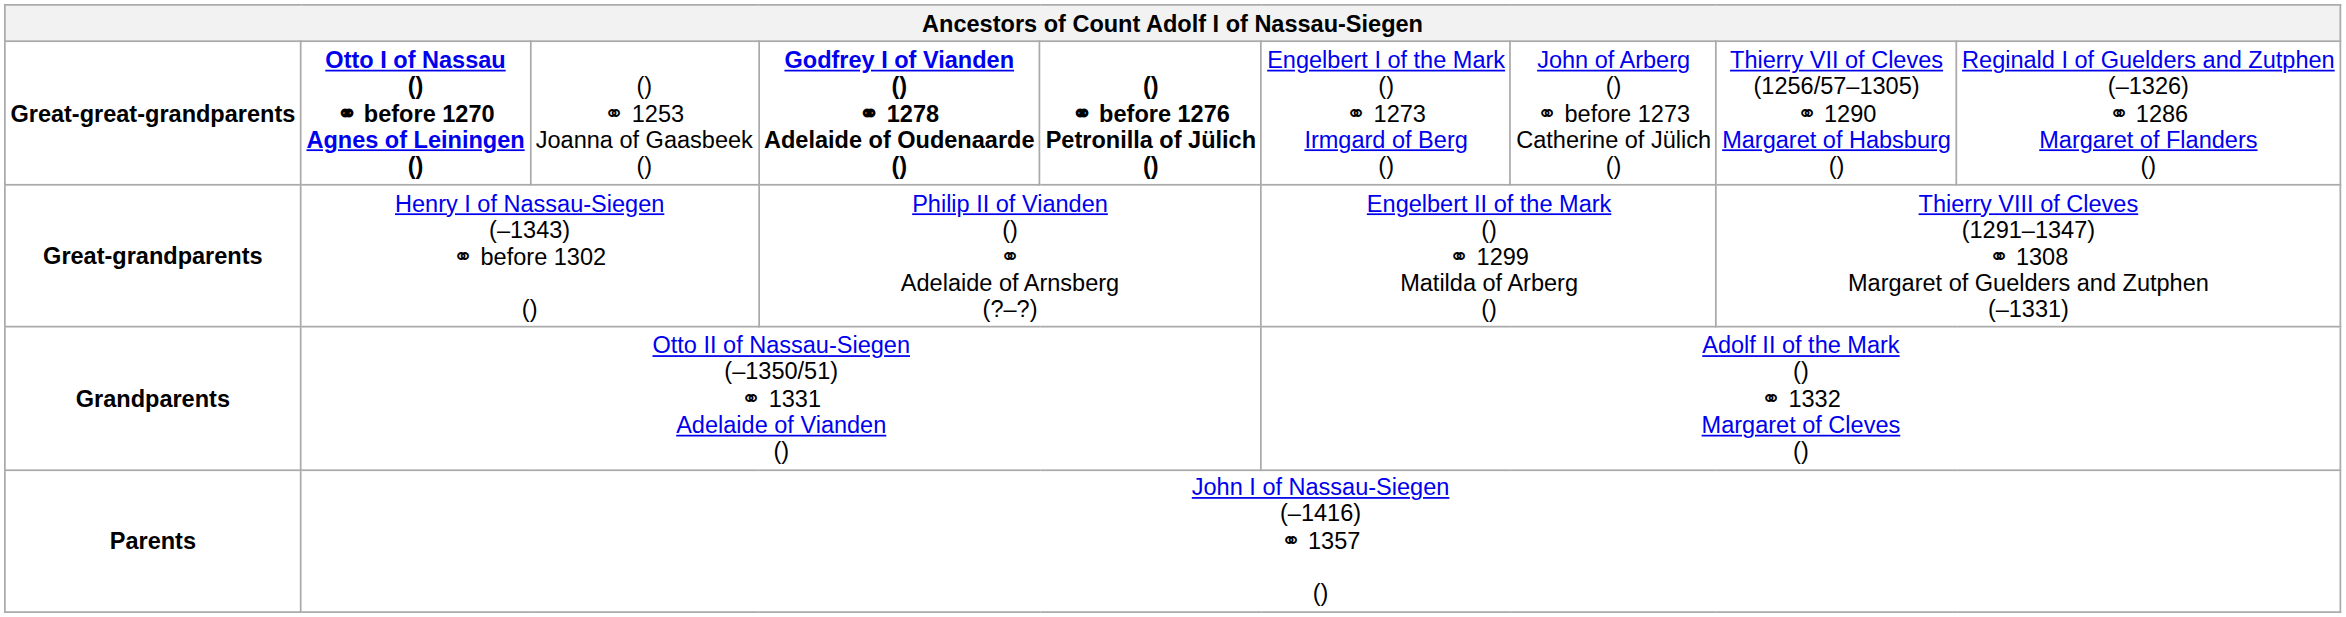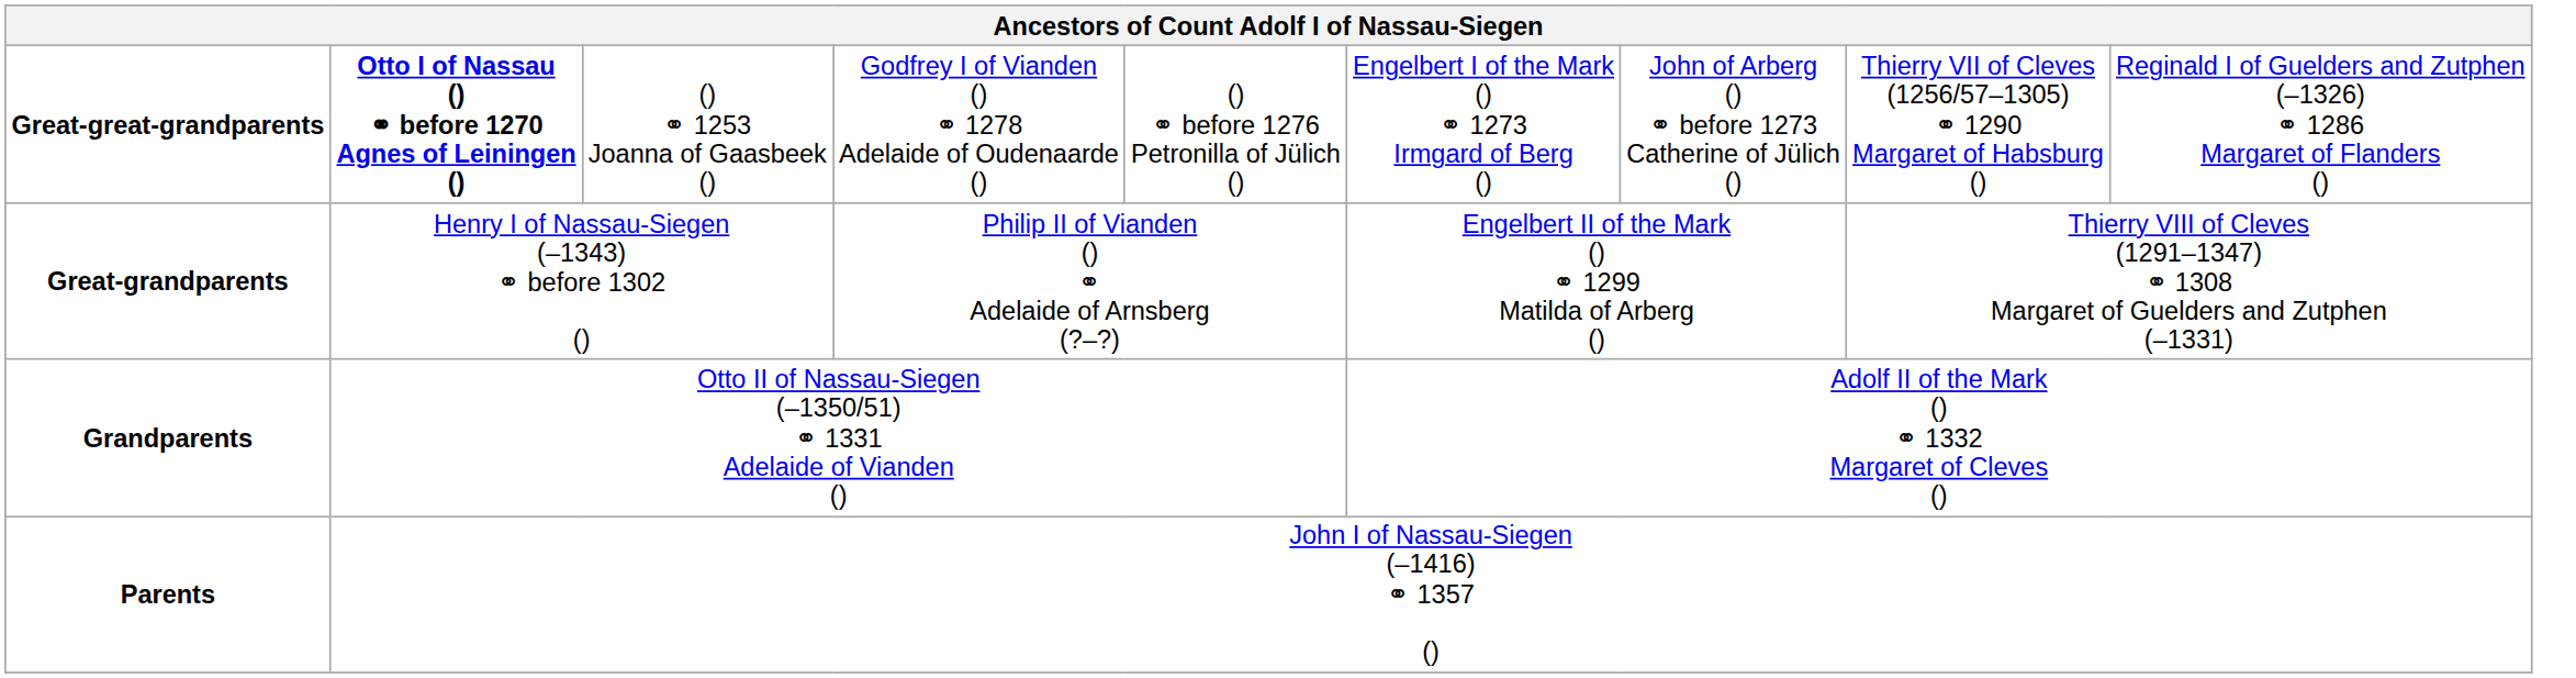Great-great-grandparents | column 4: bold -> normal
Great-great-grandparents | column 5: bold -> normal
